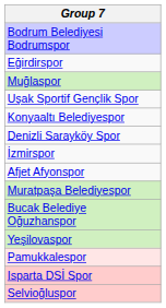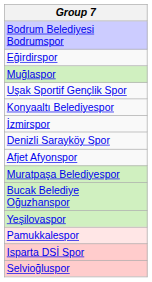row 7 | column 1: Denizli Sarayköy Spor -> İzmirspor
row 8 | column 1: İzmirspor -> Denizli Sarayköy Spor
